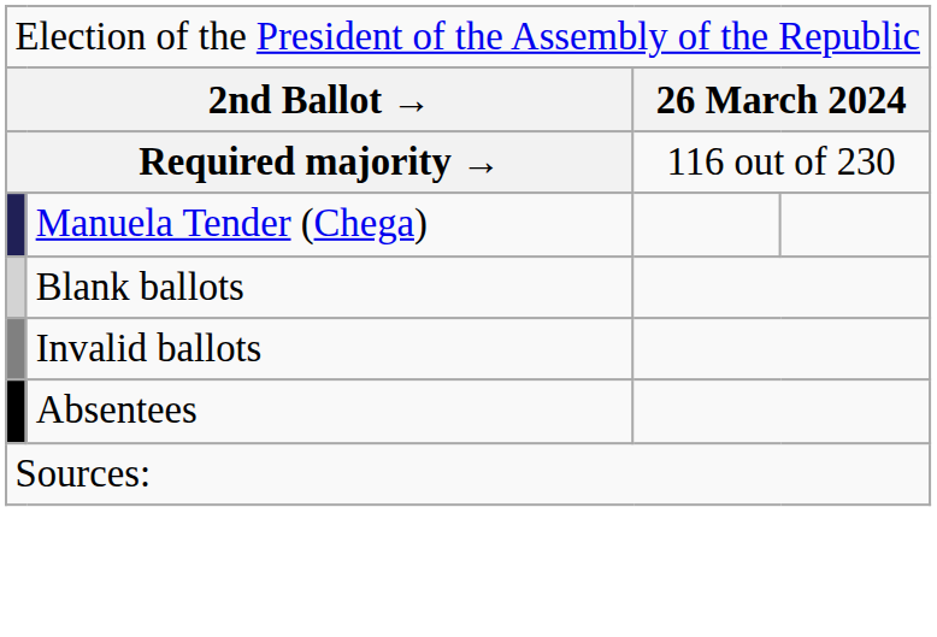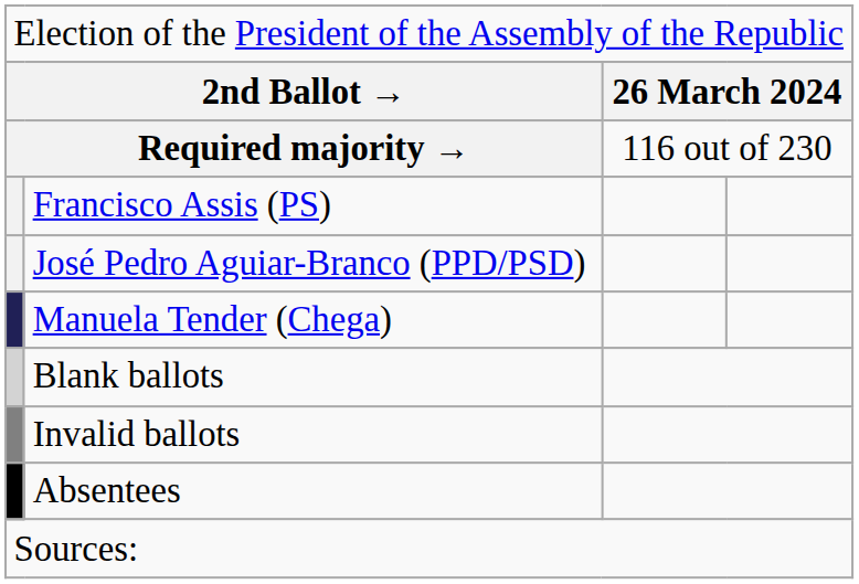+ row: Francisco Assis (PS)
+ row: José Pedro Aguiar-Branco (PPD/PSD)
